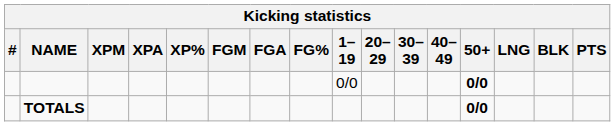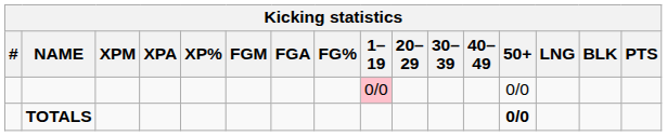row 3 | 1–19: no background -> pink background
row 3 | 50+: bold -> normal
